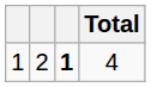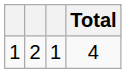row 2 | column 3: bold -> normal
